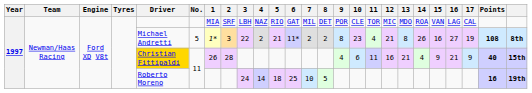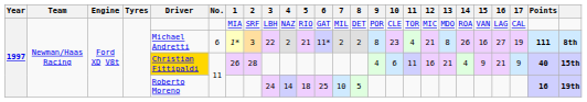row 3 | No.: 5 -> 6
row 3 | Points: 108 -> 111
